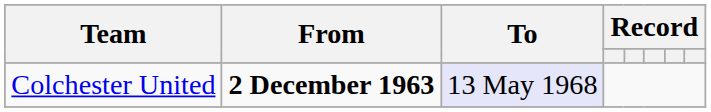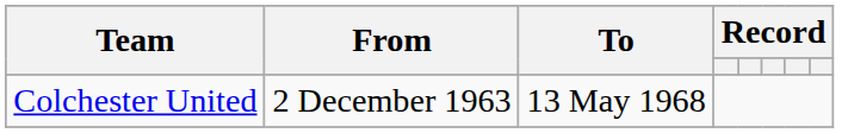Colchester United | From: bold -> normal
Colchester United | To: lavender background -> no background
